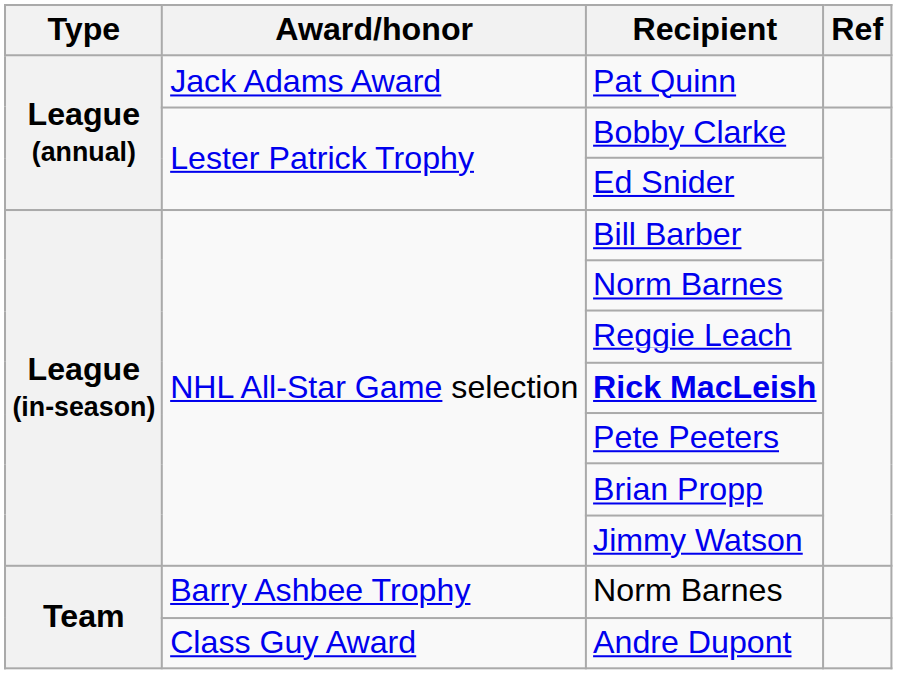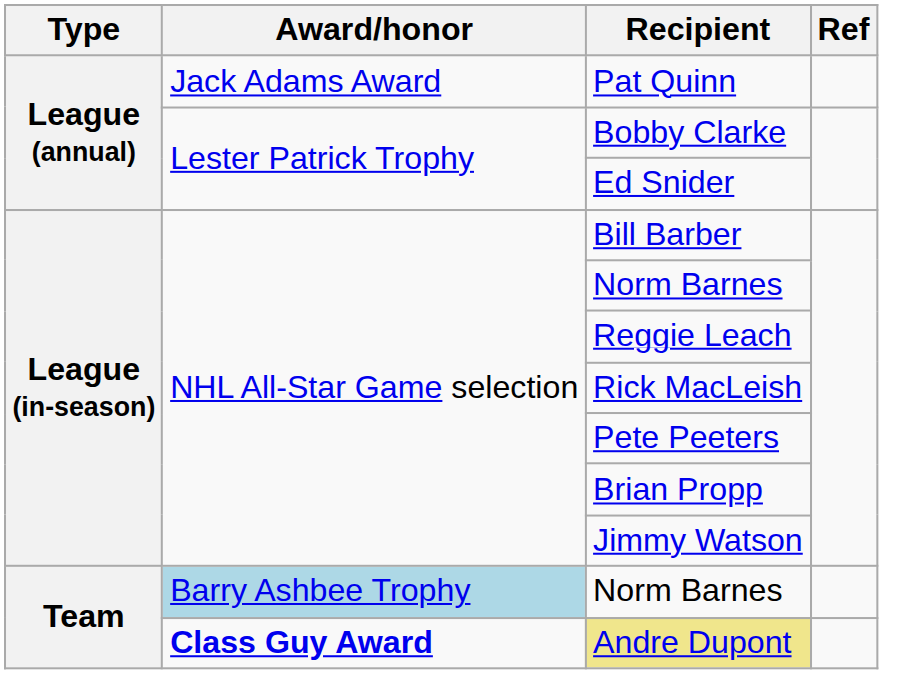Rick MacLeish | Recipient: bold -> normal
Barry Ashbee Trophy / Norm Barnes | Award/honor: no background -> lightblue background
Andre Dupont | Award/honor: normal -> bold
Andre Dupont | Recipient: no background -> khaki background
